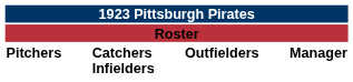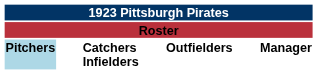Pitchers | column 1: no background -> lightblue background
